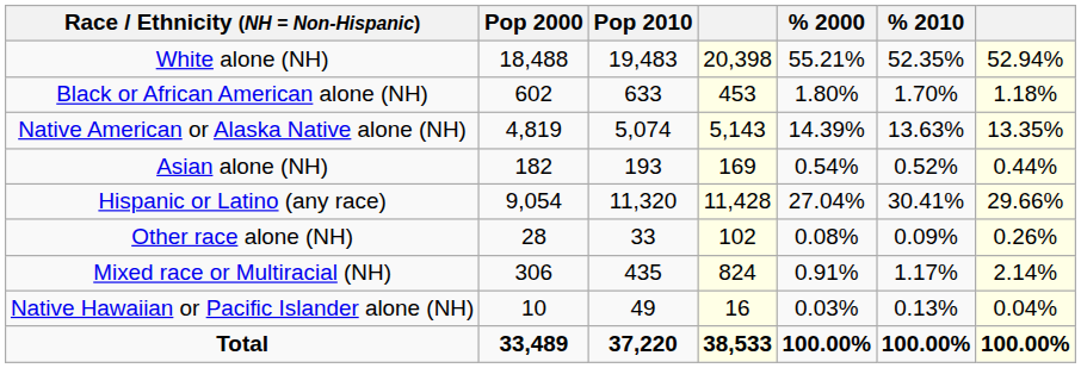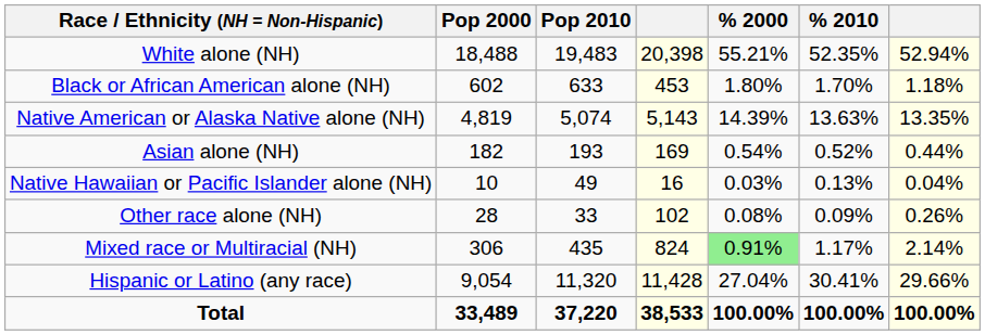rows swapped: Native Hawaiian or Pacific Islander alone (NH) <-> Hispanic or Latino (any race)
Mixed race or Multiracial (NH) | % 2000: no background -> lightgreen background
